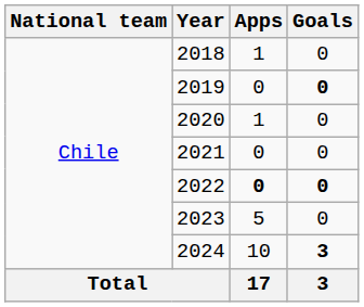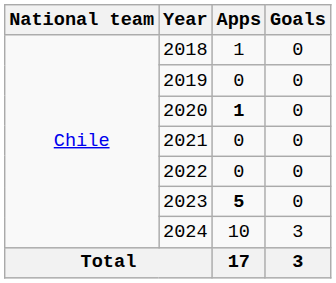2019 | Goals: bold -> normal
2020 | Apps: normal -> bold
2022 | Apps: bold -> normal
2022 | Goals: bold -> normal
2023 | Apps: normal -> bold
2024 | Goals: bold -> normal
